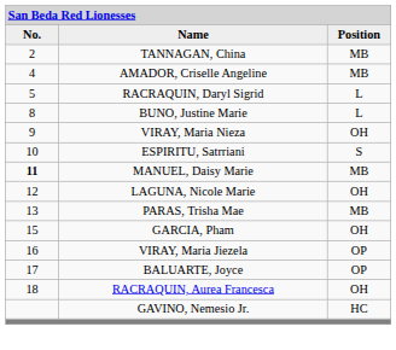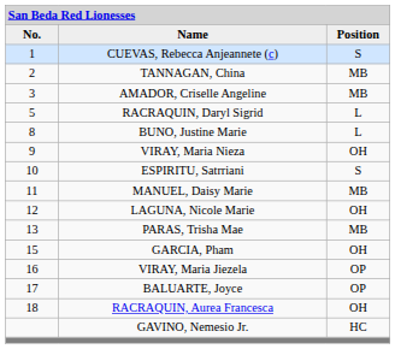+ row: 1 | CUEVAS, Rebecca Anjeannete (c) | S
AMADOR, Criselle Angeline | column 1: 4 -> 3
MANUEL, Daisy Marie | column 1: bold -> normal
